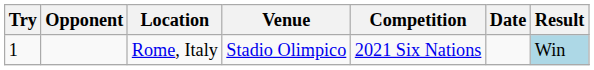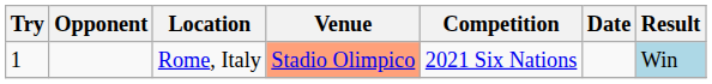Rome, Italy | Venue: no background -> lightsalmon background
